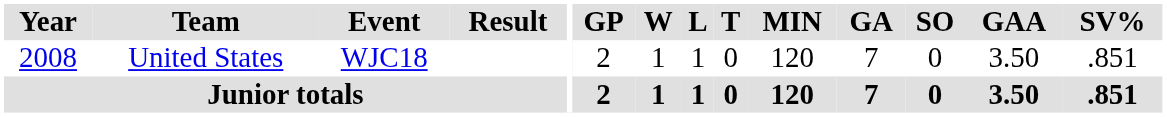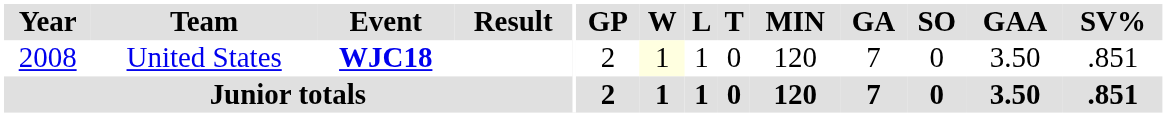United States | Event: normal -> bold
United States | W: no background -> lightyellow background
